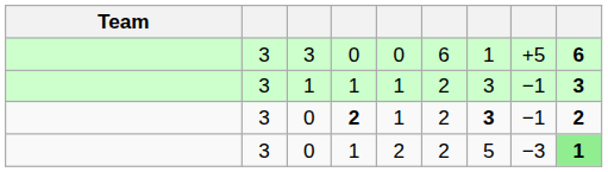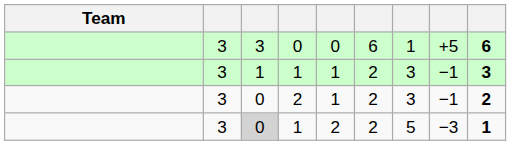row 4 | column 4: bold -> normal
row 4 | column 7: bold -> normal
row 5 | column 3: no background -> lightgrey background
row 5 | column 9: lightgreen background -> no background
